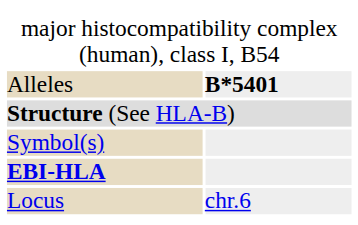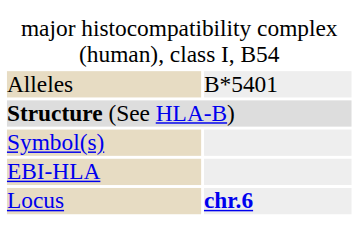Alleles | column 2: bold -> normal
EBI-HLA | column 1: bold -> normal
Locus | column 2: normal -> bold
